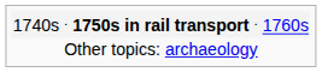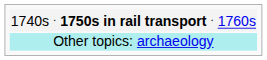row 2 | column 1: no background -> paleturquoise background
